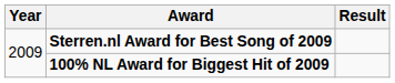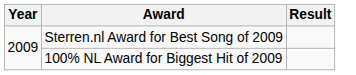Sterren.nl Award for Best Song of 2009 | Award: bold -> normal
100% NL Award for Biggest Hit of 2009 | Award: bold -> normal
